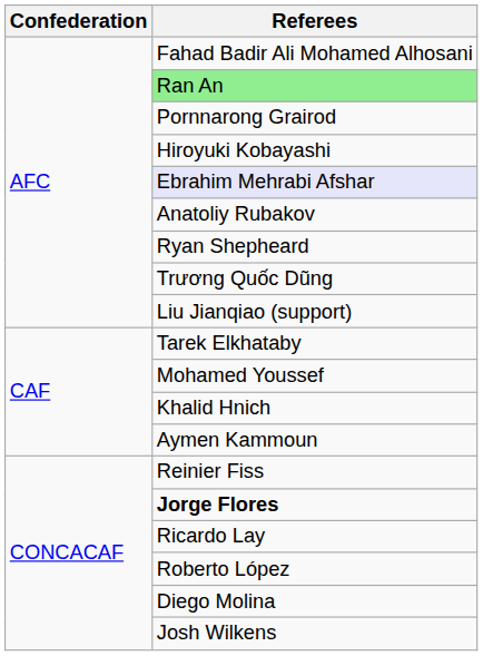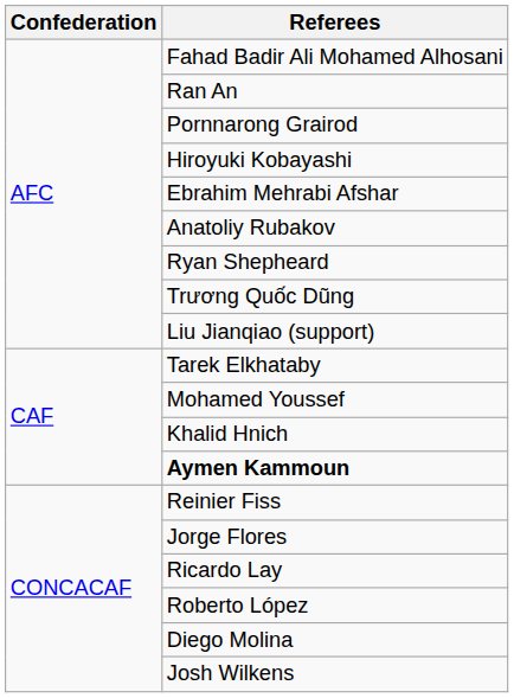Ran An | Referees: lightgreen background -> no background
Ebrahim Mehrabi Afshar | Referees: lavender background -> no background
Aymen Kammoun | Referees: normal -> bold
Jorge Flores | Referees: bold -> normal
